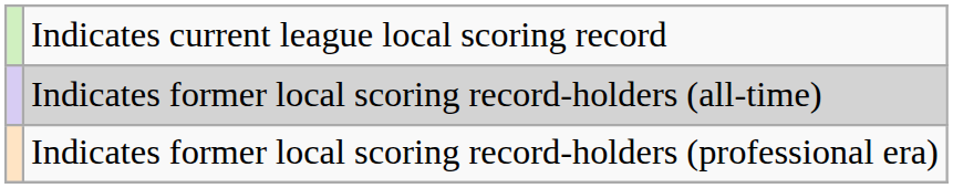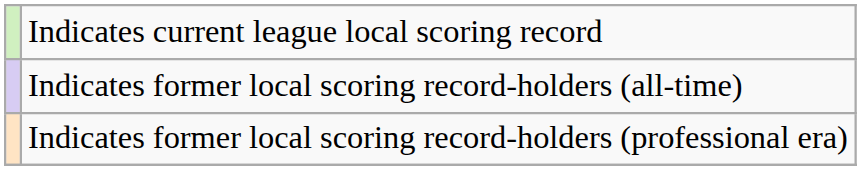row 2 | column 2: lightgrey background -> no background
